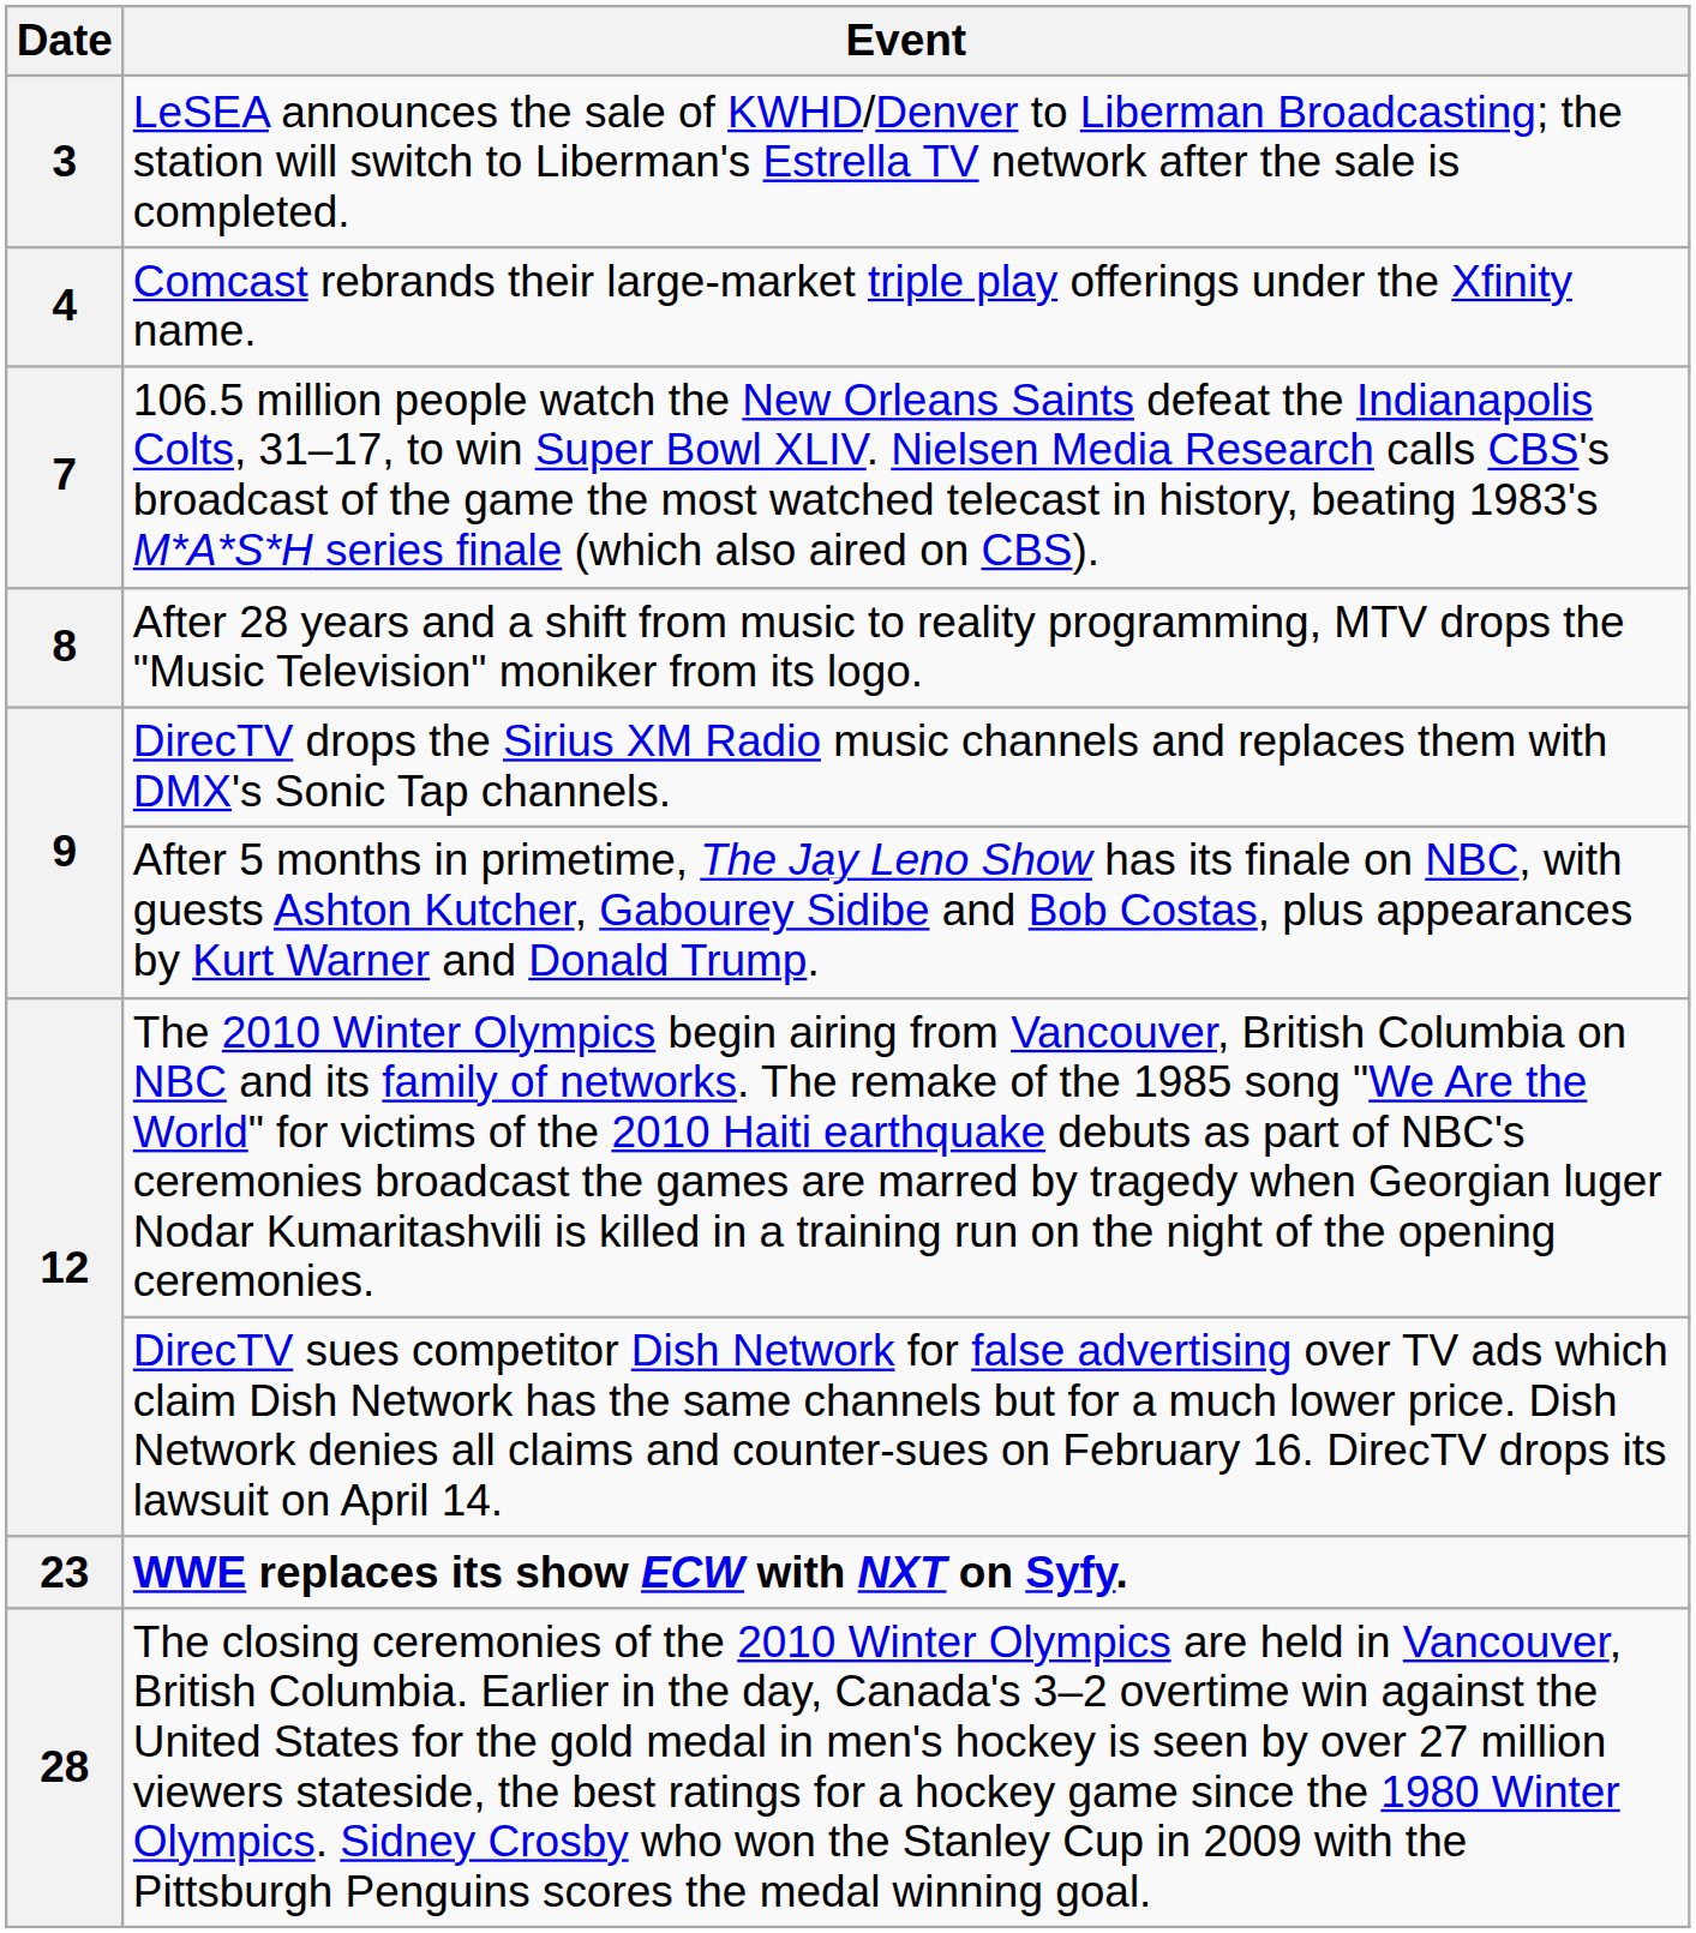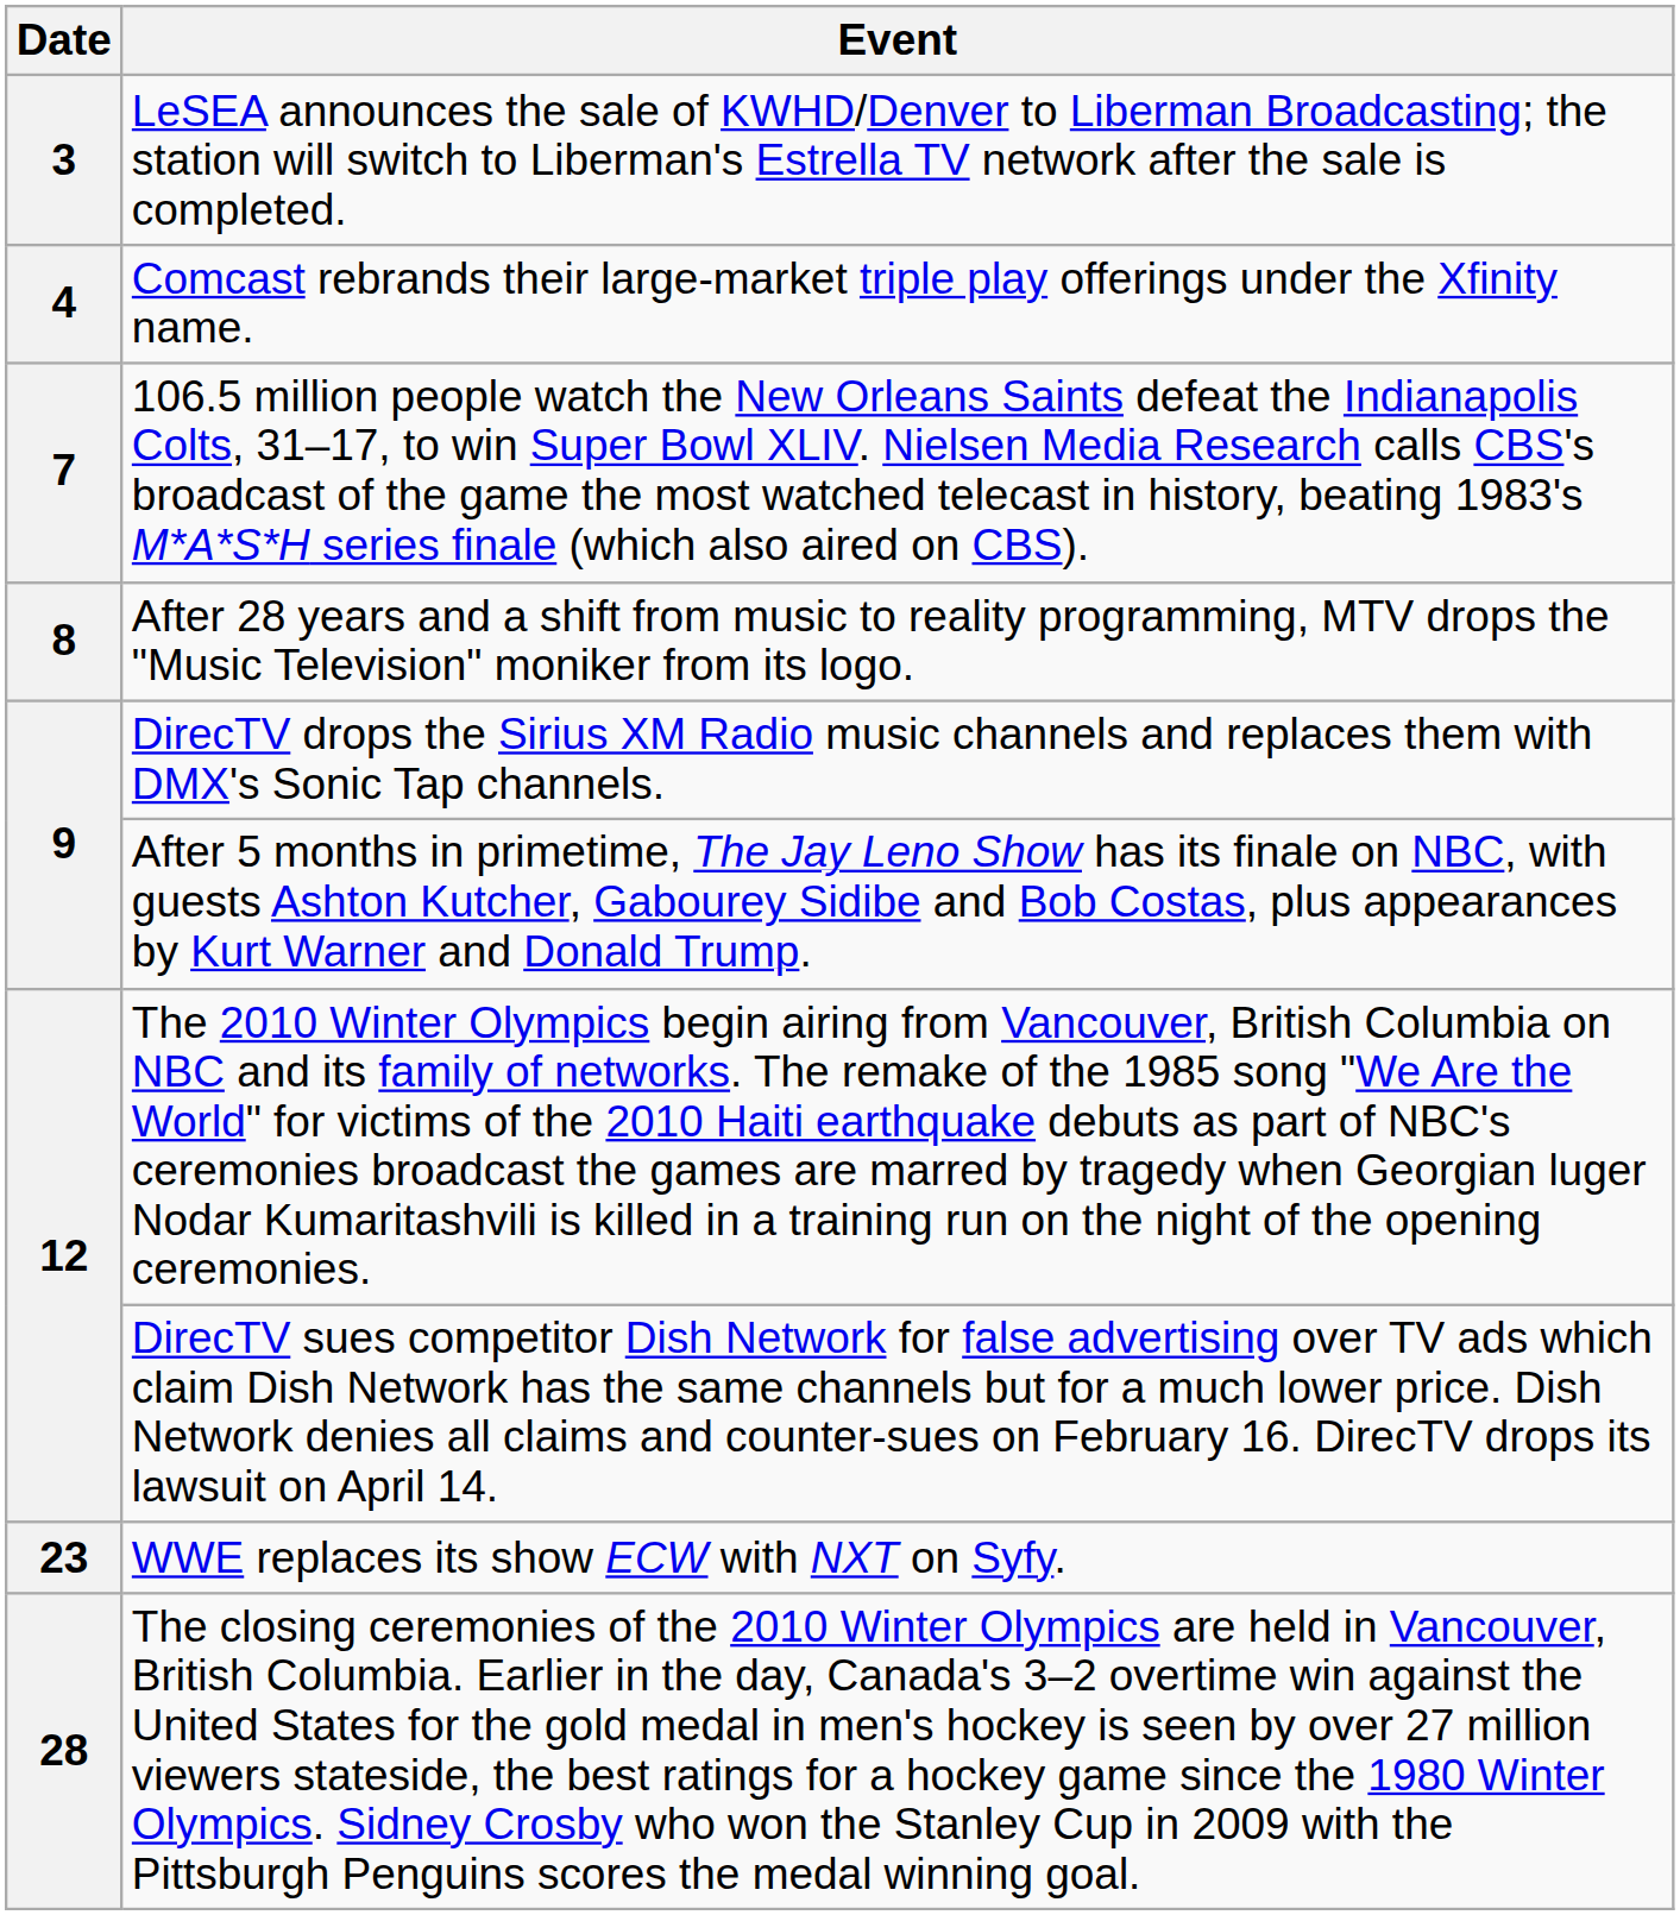WWE replaces its show ECW with NXT on Syfy. | Event: bold -> normal
